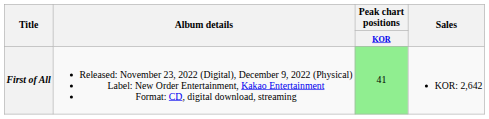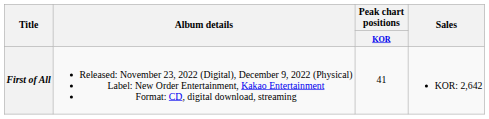row 3 | Peak chart positions / KOR: lightgreen background -> no background
